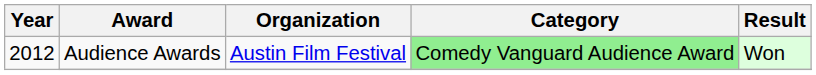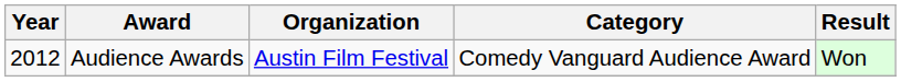Audience Awards | Category: lightgreen background -> no background
